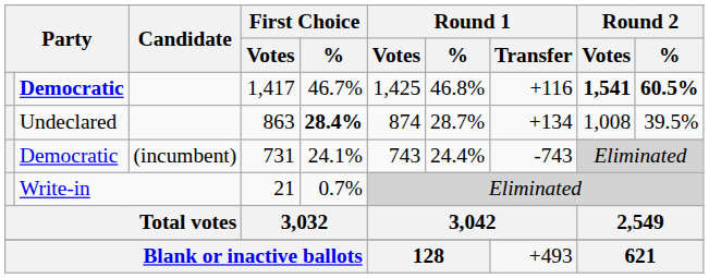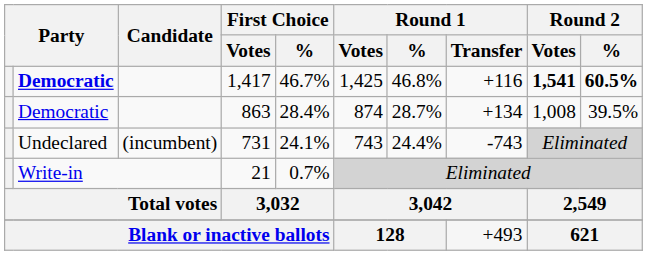863 | column 2: Undeclared -> Democratic
863 | First Choice / %: bold -> normal
731 | column 2: Democratic -> Undeclared
